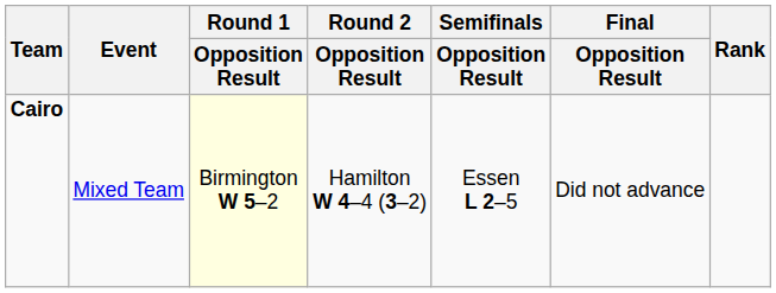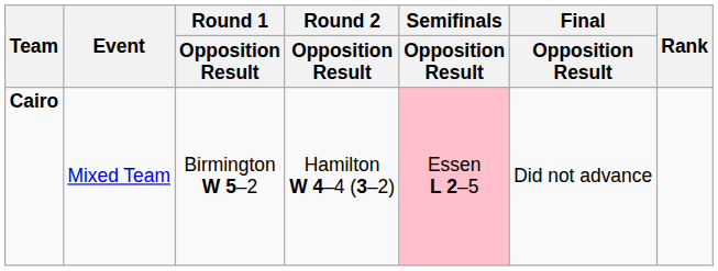Cairo | Round 1 / Opposition Result: lightyellow background -> no background
Cairo | Semifinals / Opposition Result: no background -> pink background
